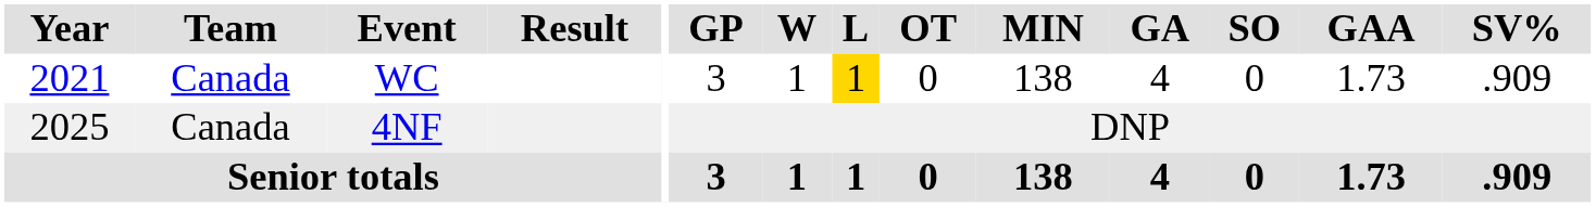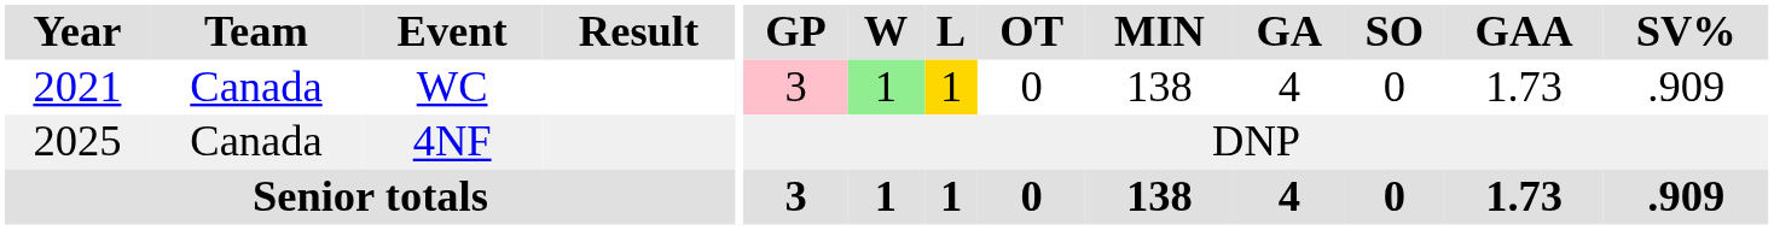WC | GP: no background -> pink background
WC | W: no background -> lightgreen background
